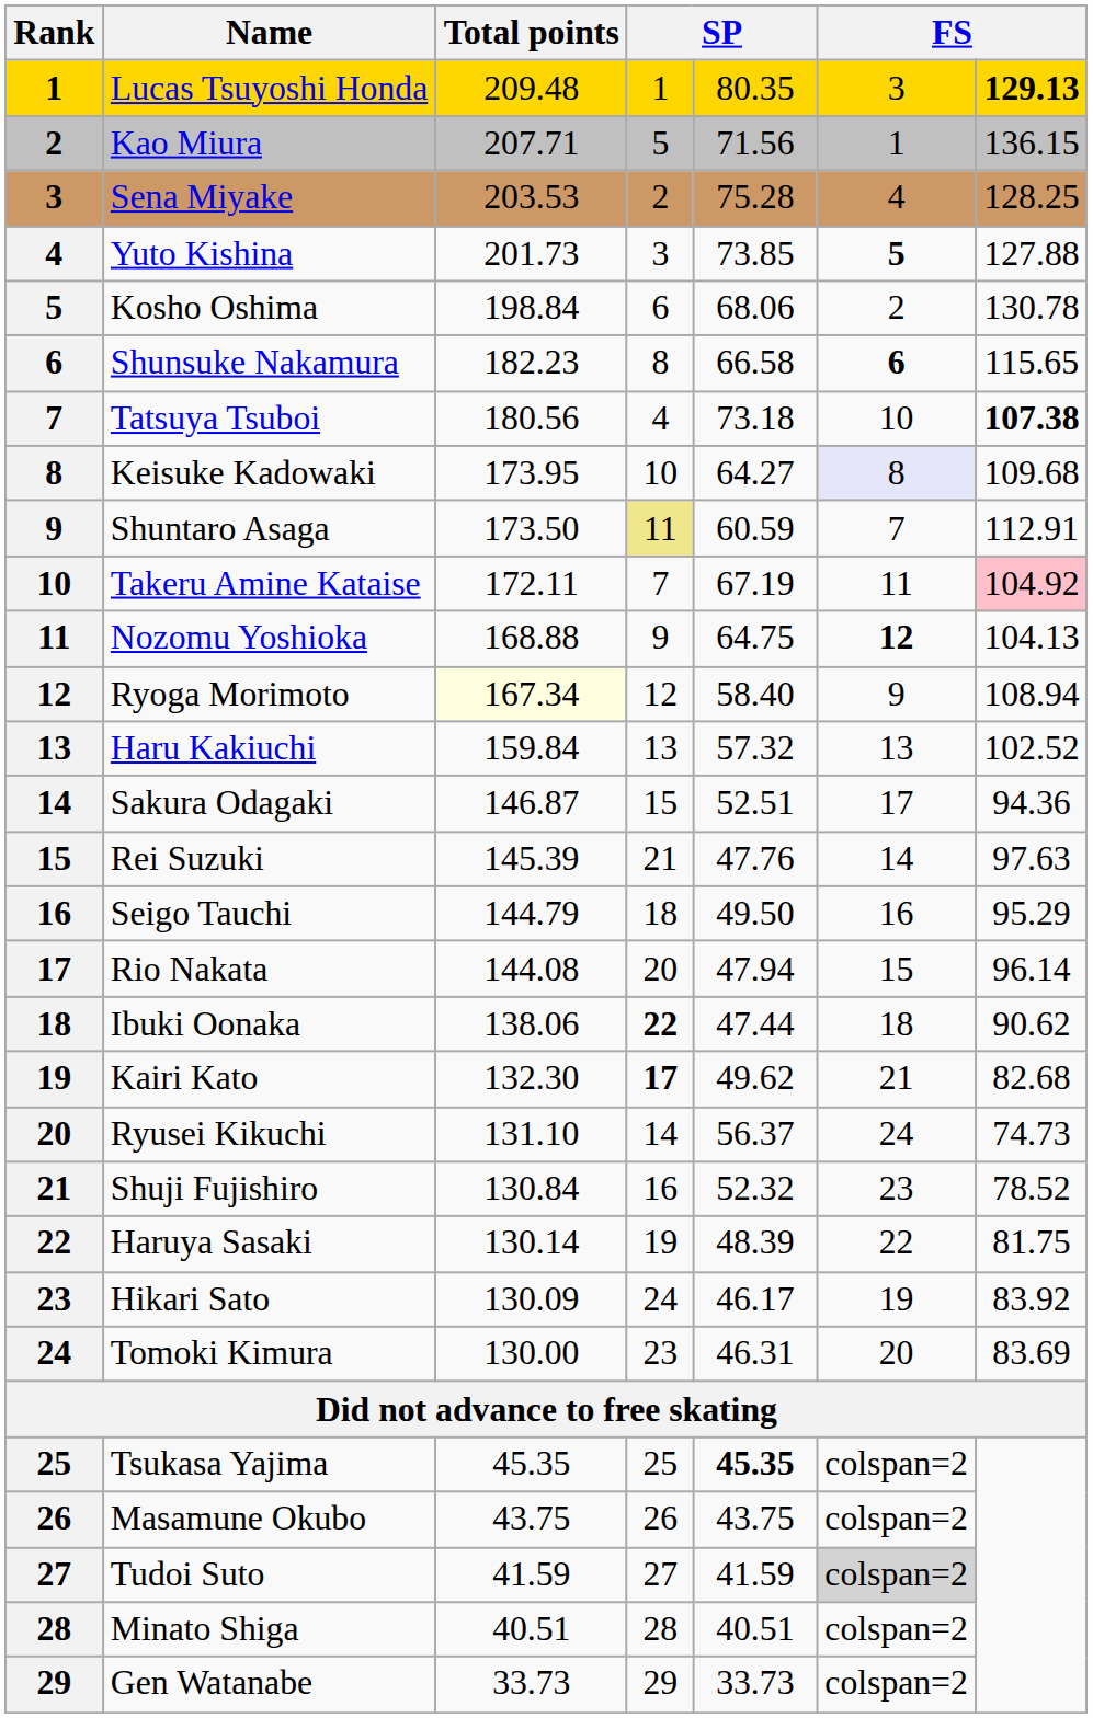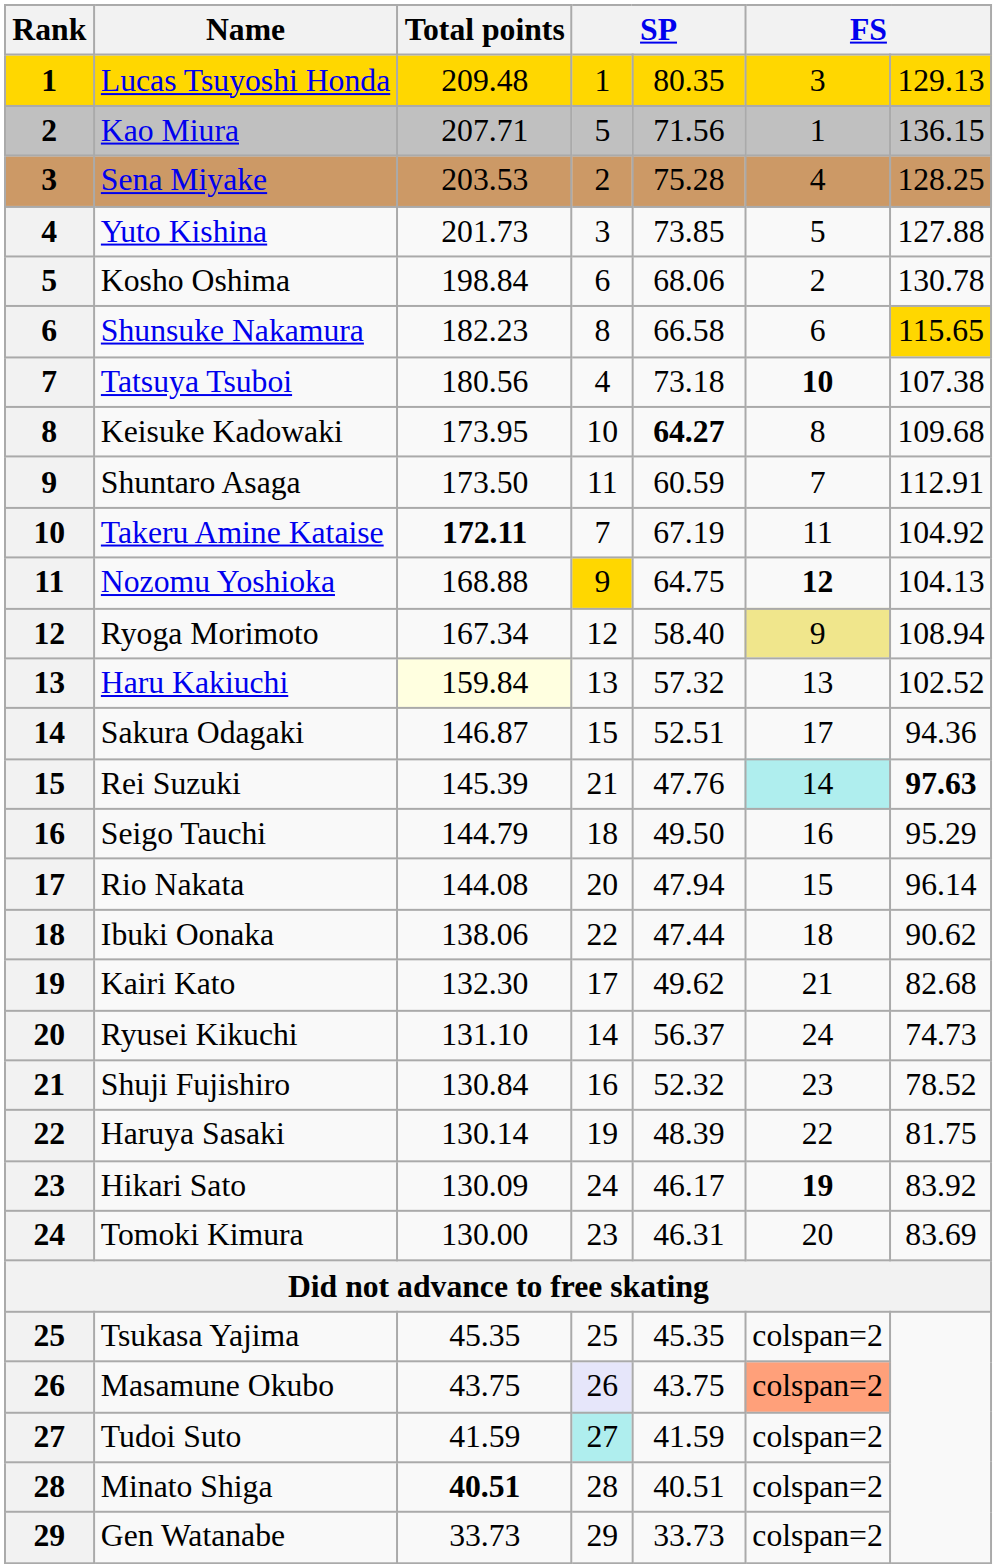Lucas Tsuyoshi Honda | column 7: bold -> normal
Yuto Kishina | column 6: bold -> normal
Shunsuke Nakamura | column 6: bold -> normal
Shunsuke Nakamura | column 7: no background -> gold background
Tatsuya Tsuboi | column 6: normal -> bold
Tatsuya Tsuboi | column 7: bold -> normal
Keisuke Kadowaki | column 5: normal -> bold
Keisuke Kadowaki | column 6: lavender background -> no background
Shuntaro Asaga | column 4: khaki background -> no background
Takeru Amine Kataise | Total points: normal -> bold
Takeru Amine Kataise | column 7: pink background -> no background
Nozomu Yoshioka | column 4: no background -> gold background
Ryoga Morimoto | Total points: lightyellow background -> no background
Ryoga Morimoto | column 6: no background -> khaki background
Haru Kakiuchi | Total points: no background -> lightyellow background
Rei Suzuki | column 6: no background -> paleturquoise background
Rei Suzuki | column 7: normal -> bold
Ibuki Oonaka | column 4: bold -> normal
Kairi Kato | column 4: bold -> normal
Hikari Sato | column 6: normal -> bold
Tsukasa Yajima | column 5: bold -> normal
Masamune Okubo | column 4: no background -> lavender background
Masamune Okubo | column 6: no background -> lightsalmon background
Tudoi Suto | column 4: no background -> paleturquoise background
Tudoi Suto | column 6: lightgrey background -> no background
Minato Shiga | Total points: normal -> bold
